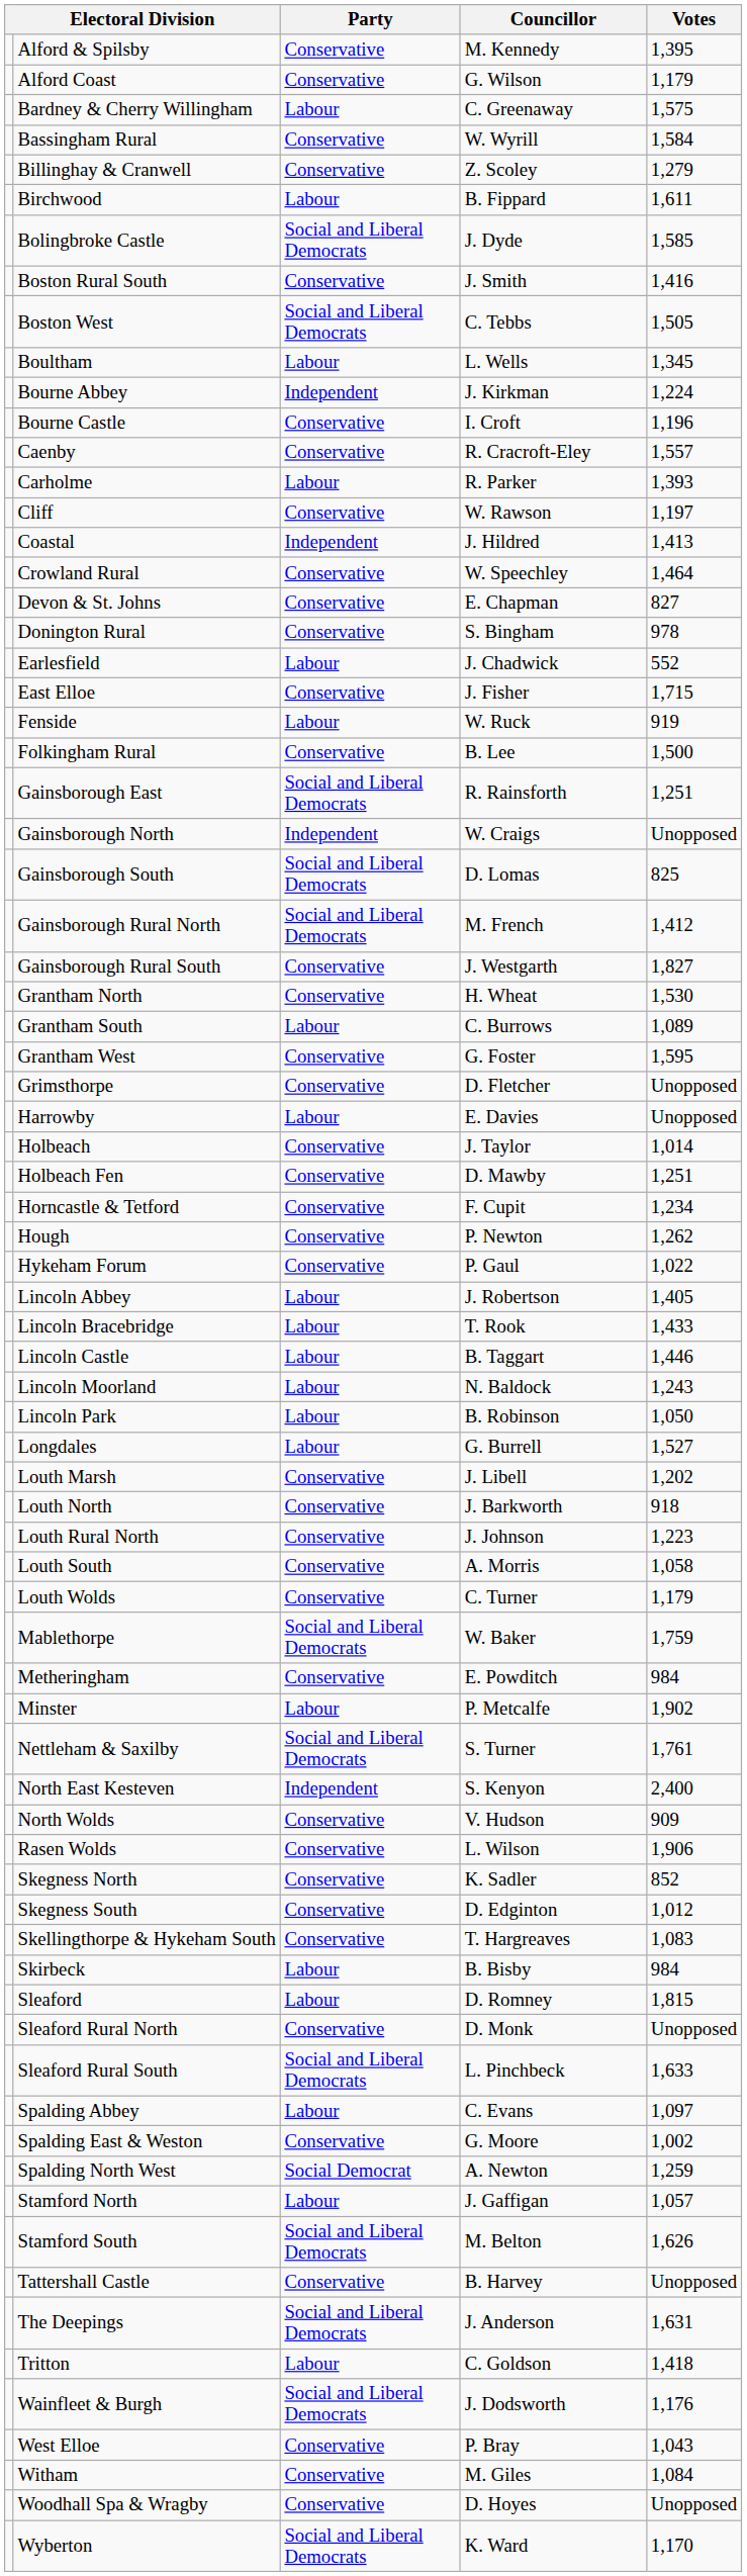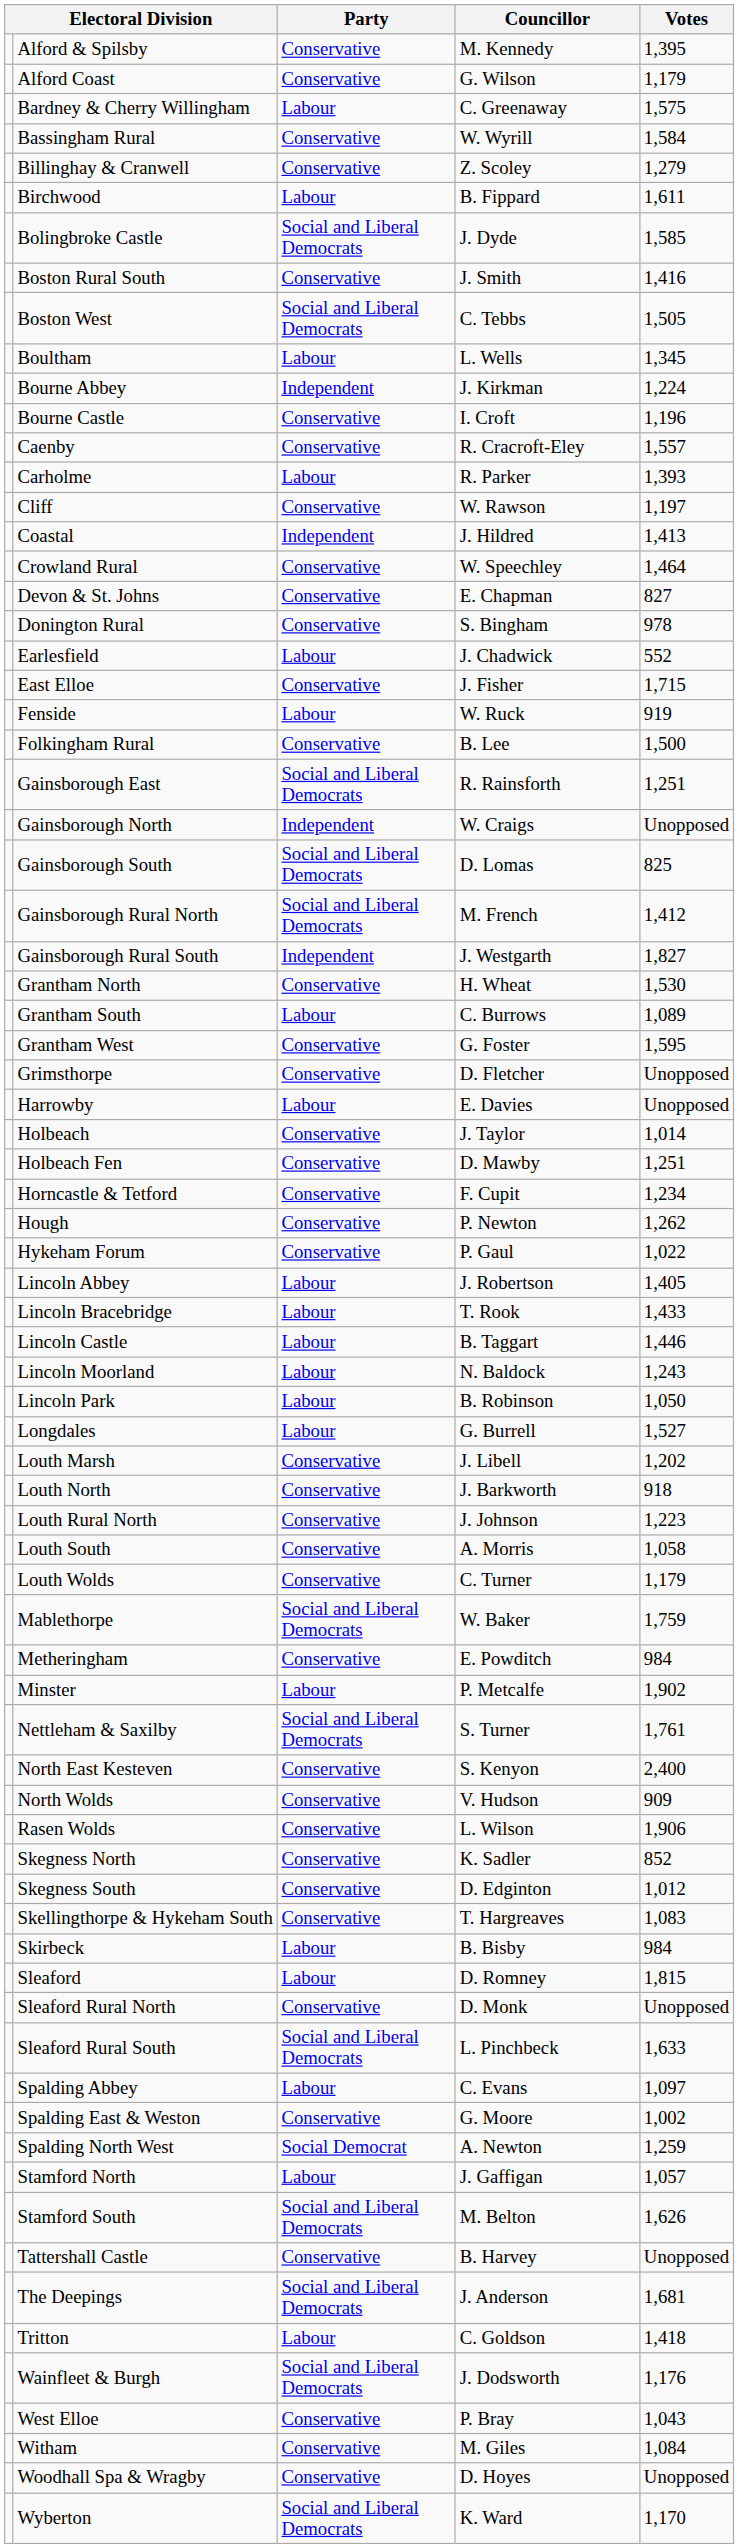Gainsborough Rural South | Party: Conservative -> Independent
North East Kesteven | Party: Independent -> Conservative
The Deepings | Votes: 1,631 -> 1,681
